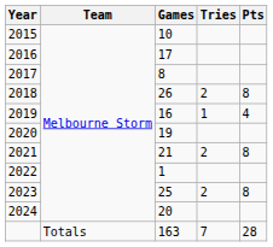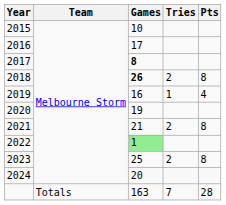2017 | Games: normal -> bold
2018 | Games: normal -> bold
2022 | Games: no background -> lightgreen background
